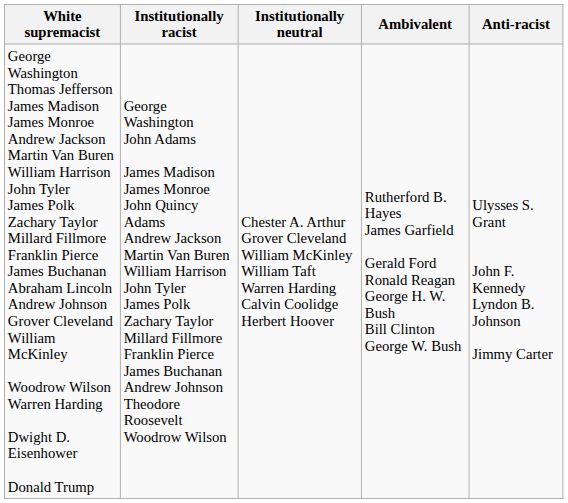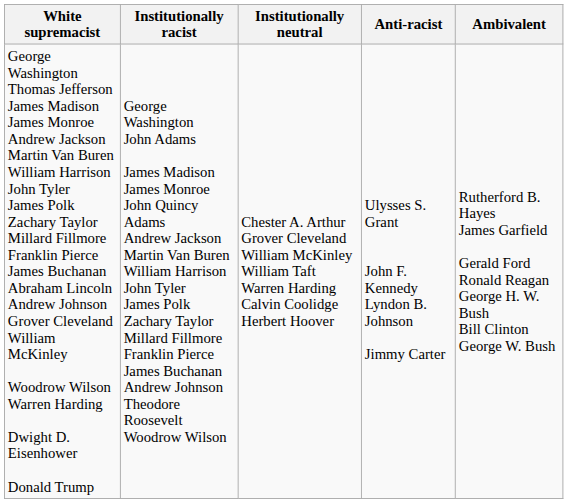columns swapped: Ambivalent <-> Anti-racist
